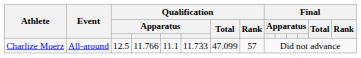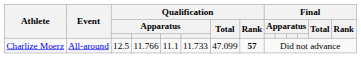row 4 | Qualification / Rank: normal -> bold
